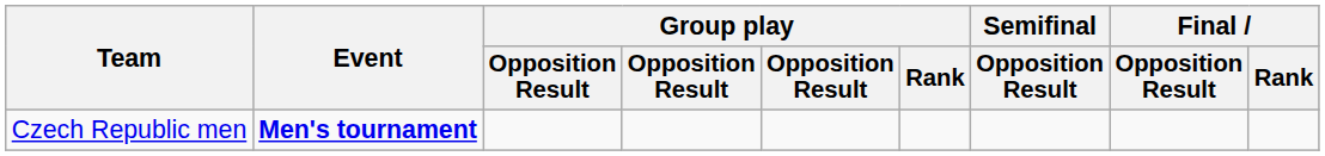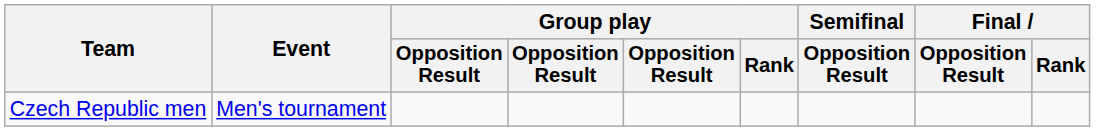Czech Republic men | Event: bold -> normal
